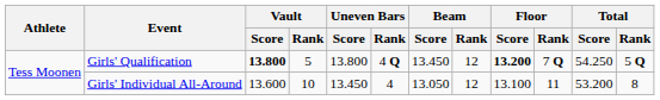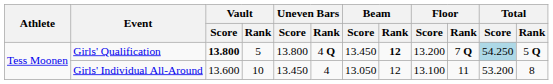Girls' Qualification | Beam / Rank: normal -> bold
Girls' Qualification | Floor / Score: bold -> normal
Girls' Qualification | Total / Score: no background -> lightblue background
